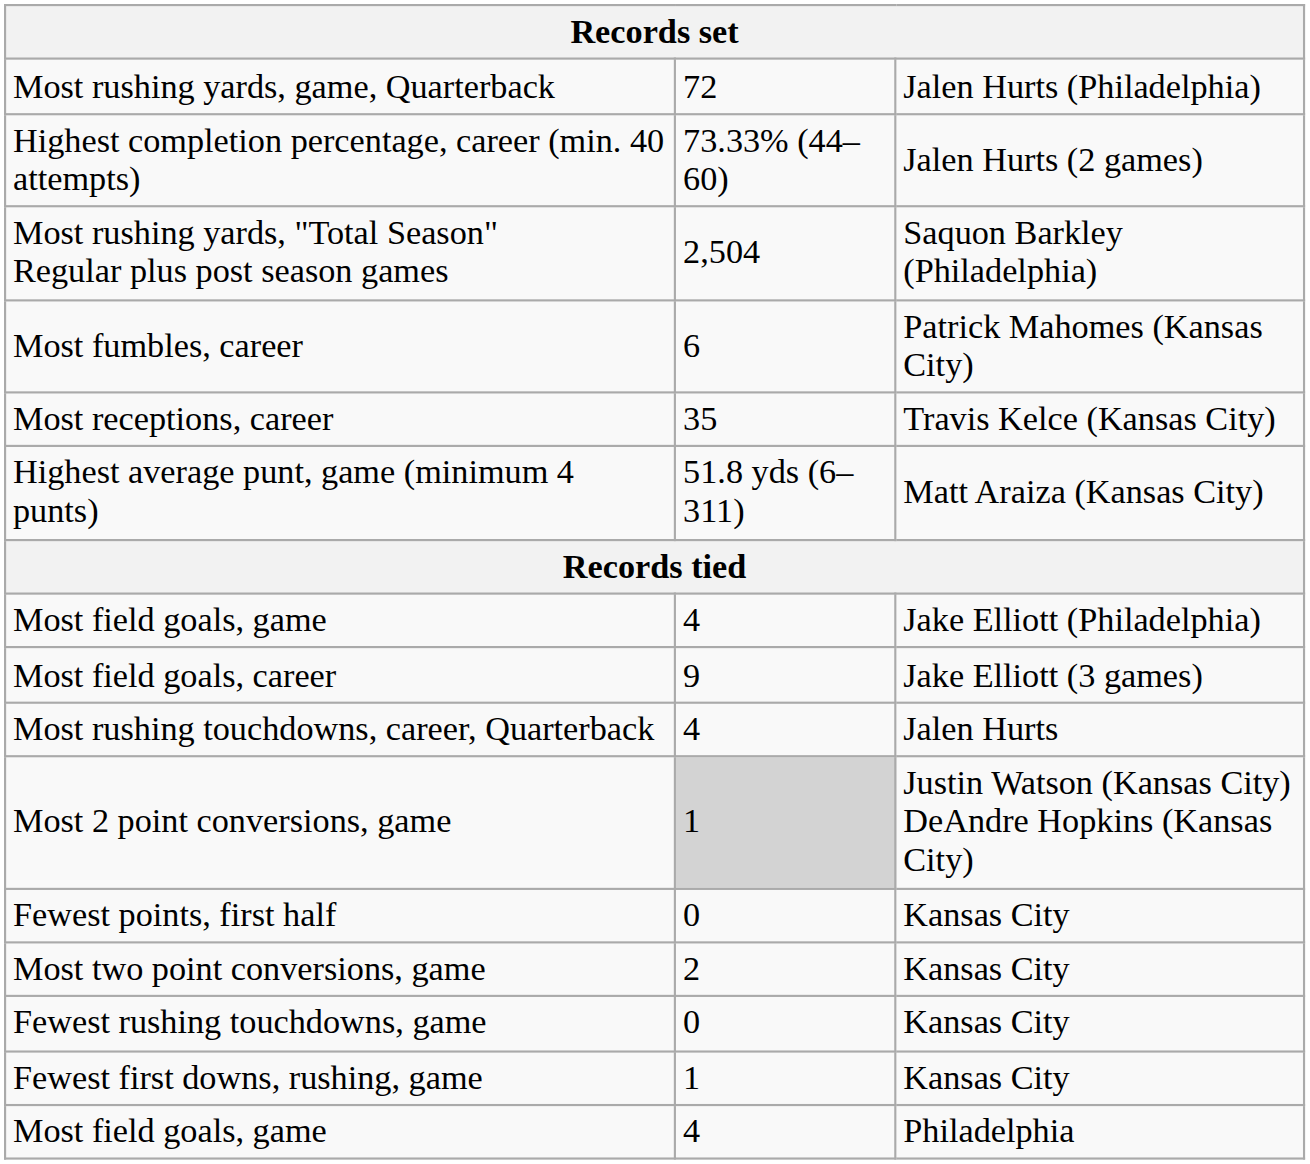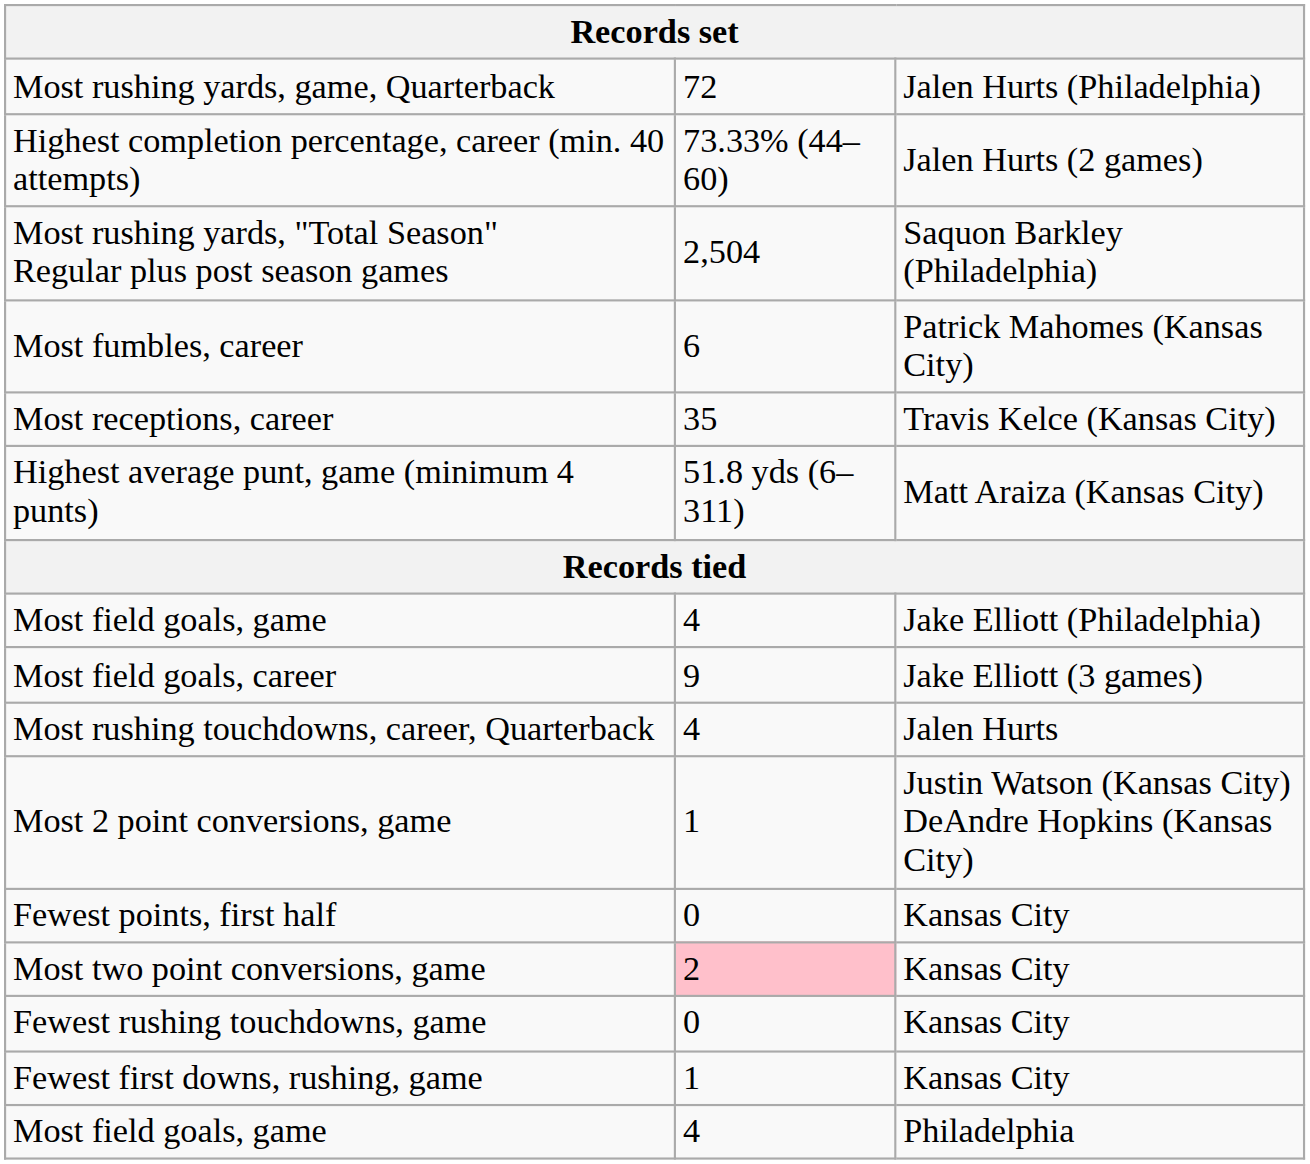Most 2 point conversions, game | column 2: lightgrey background -> no background
Most two point conversions, game | column 2: no background -> pink background
